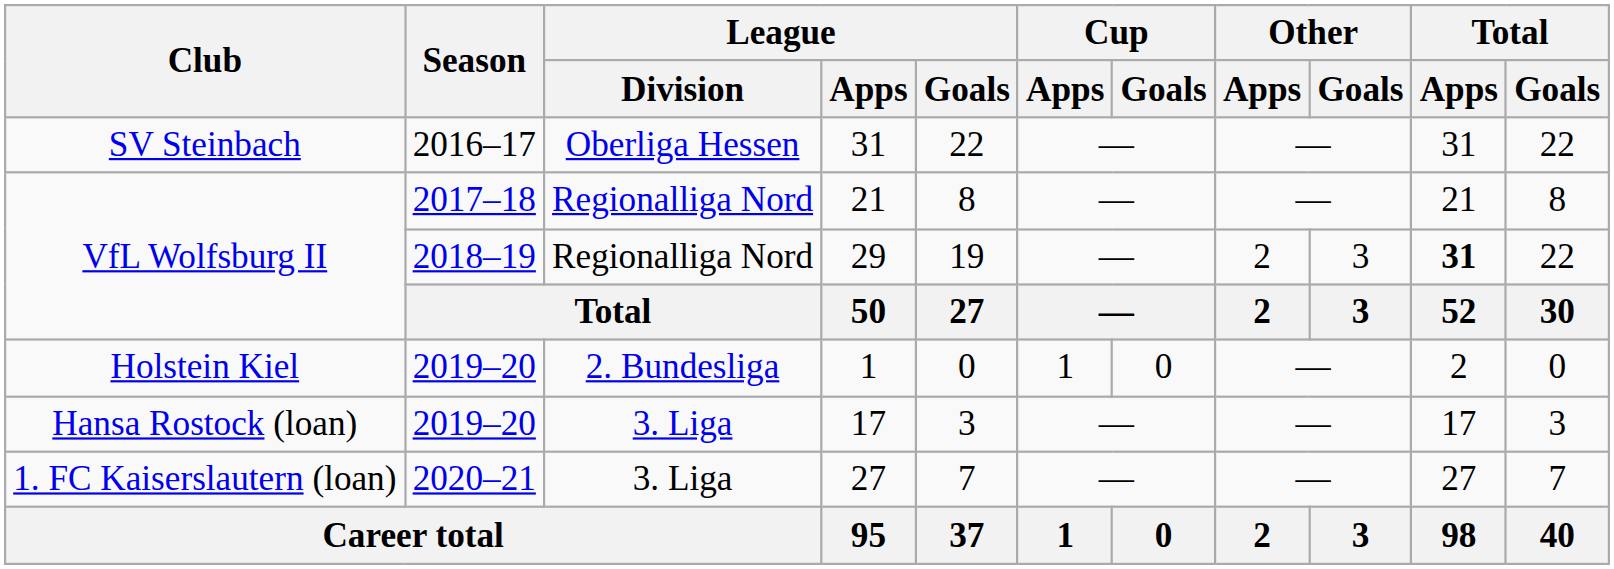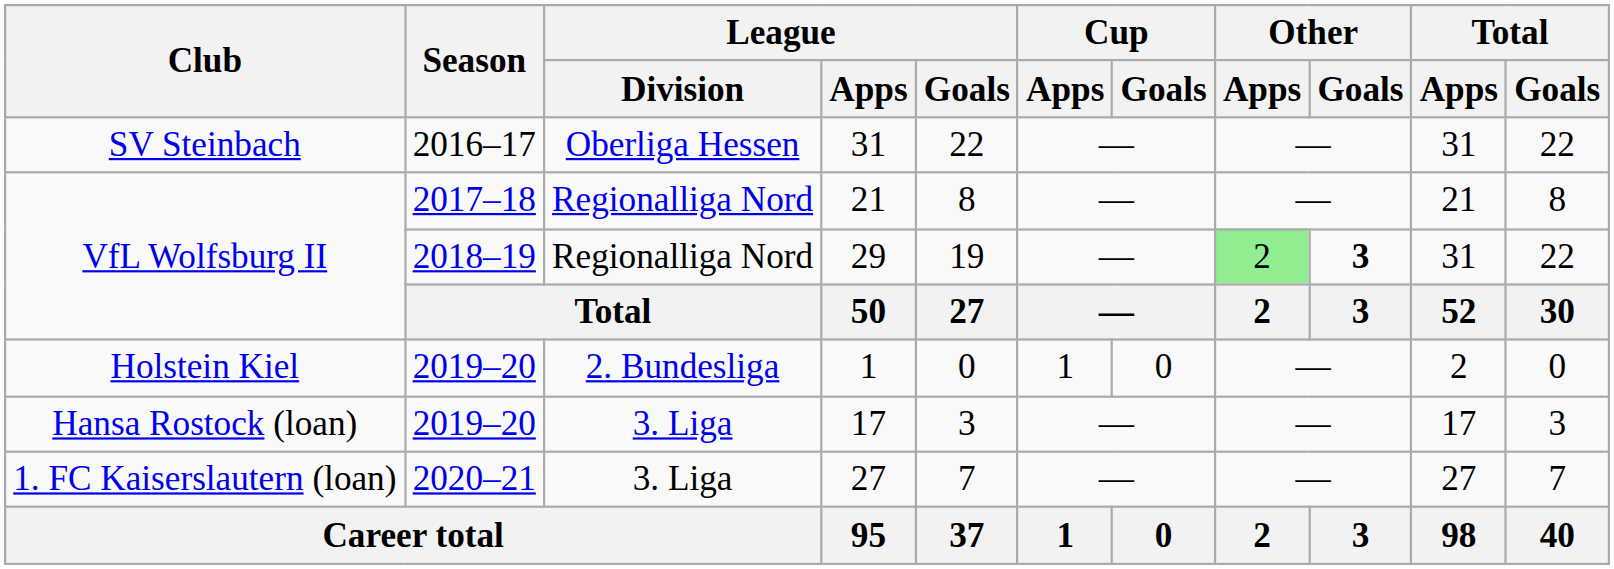29 | Other / Apps: no background -> lightgreen background
29 | Other / Goals: normal -> bold
29 | Total / Apps: bold -> normal
